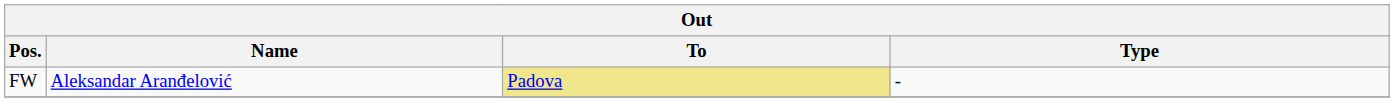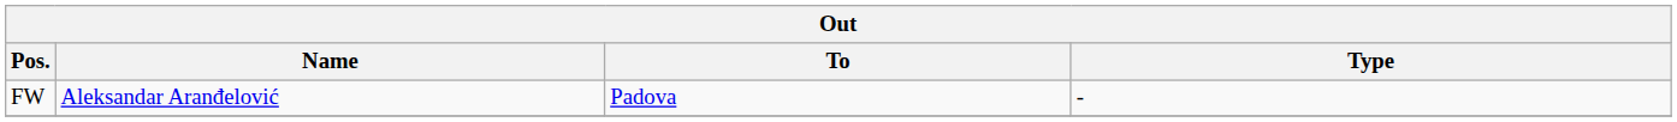FW | To: khaki background -> no background
